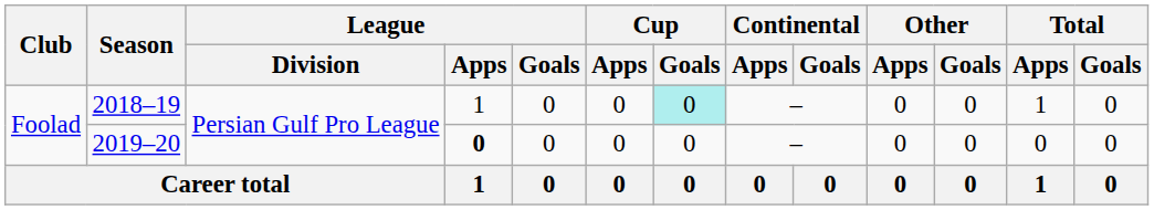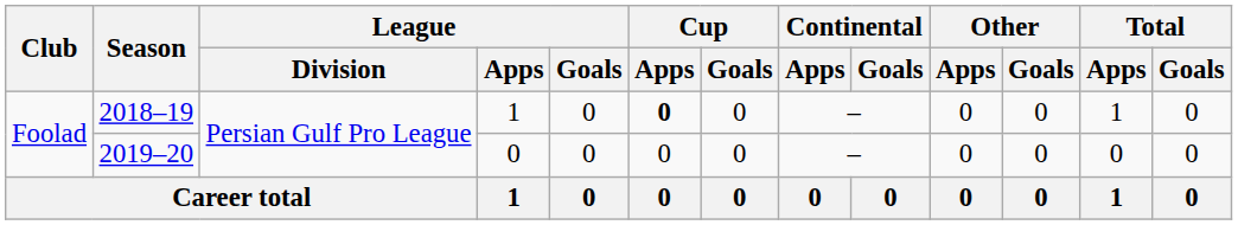2018–19 | Cup / Apps: normal -> bold
2018–19 | Cup / Goals: paleturquoise background -> no background
2019–20 | League / Apps: bold -> normal
